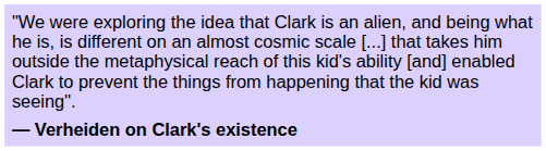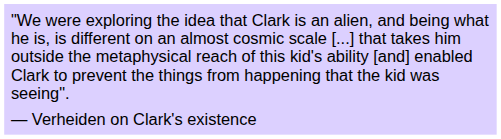row 2 | column 1: bold -> normal
